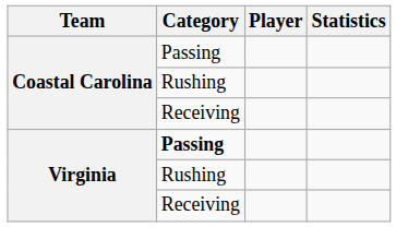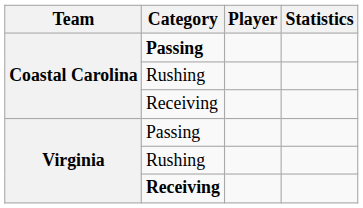Coastal Carolina / Passing | Category: normal -> bold
Virginia / Passing | Category: bold -> normal
Virginia / Receiving | Category: normal -> bold
